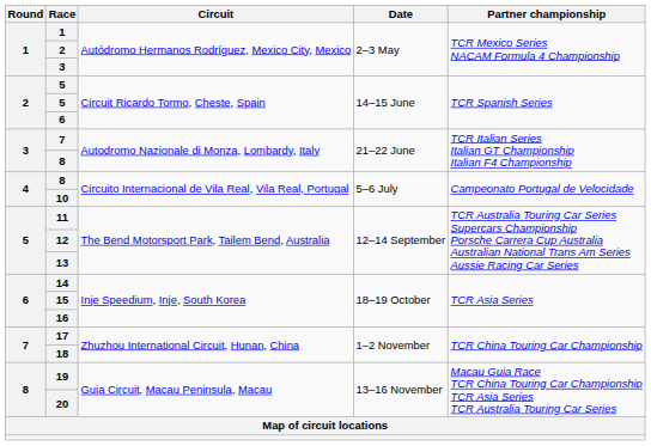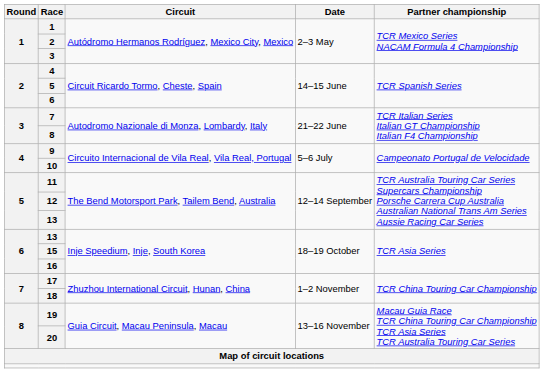row 5 | Race: 5 -> 4
row 10 | Race: 8 -> 9
row 15 | Race: 14 -> 13
